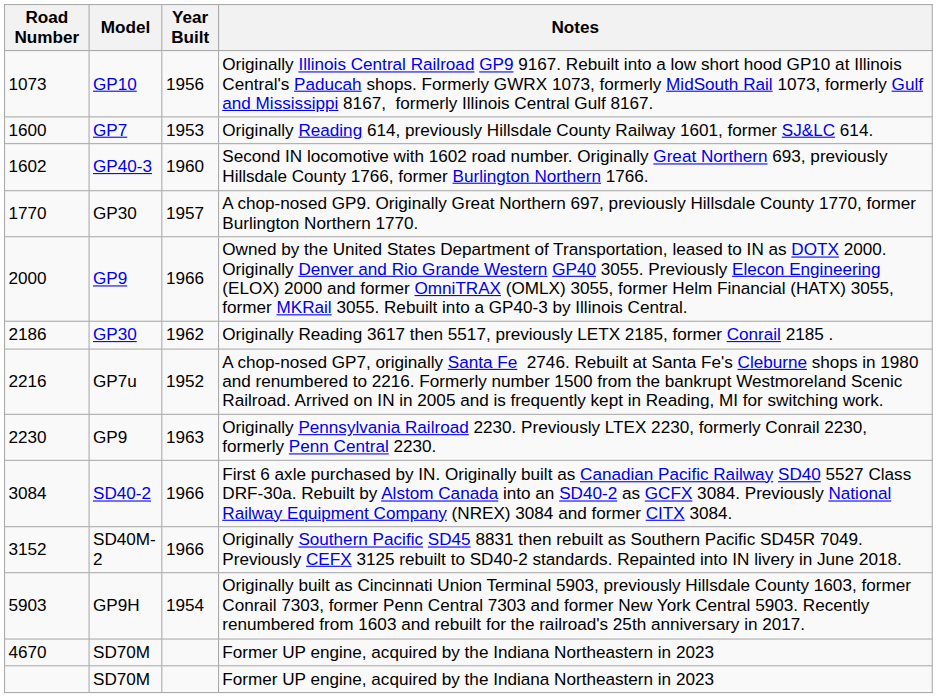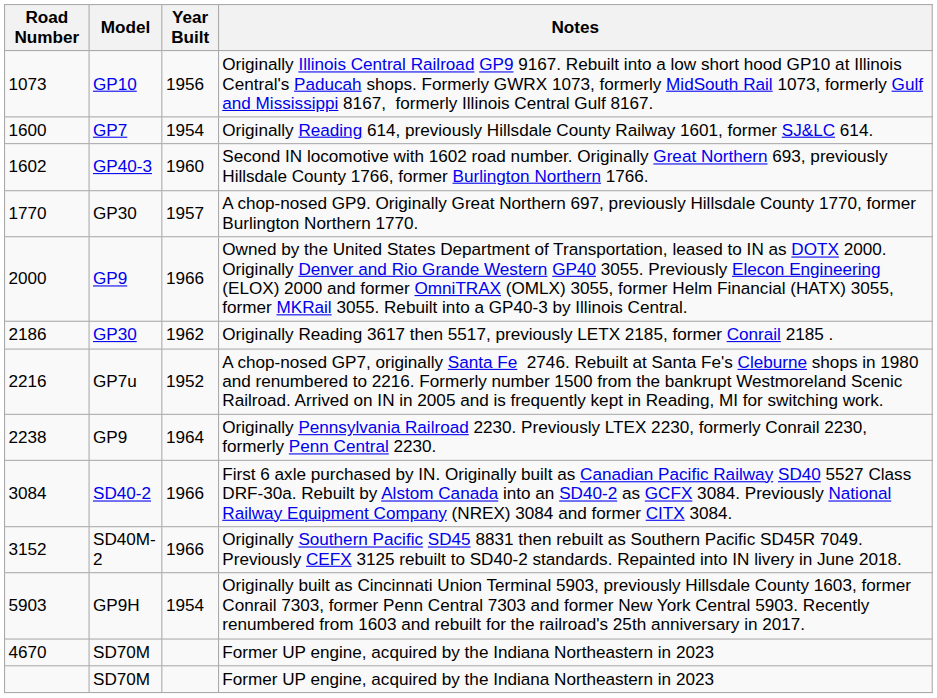row 3 | Year Built: 1953 -> 1954
row 9 | Road Number: 2230 -> 2238
row 9 | Year Built: 1963 -> 1964
